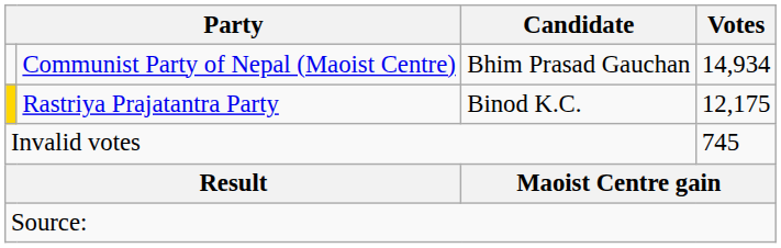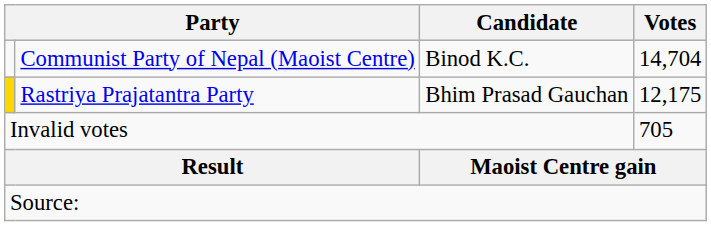Communist Party of Nepal (Maoist Centre) | Candidate: Bhim Prasad Gauchan -> Binod K.C.
Communist Party of Nepal (Maoist Centre) | Votes: 14,934 -> 14,704
Rastriya Prajatantra Party | Candidate: Binod K.C. -> Bhim Prasad Gauchan
Invalid votes | Votes: 745 -> 705
